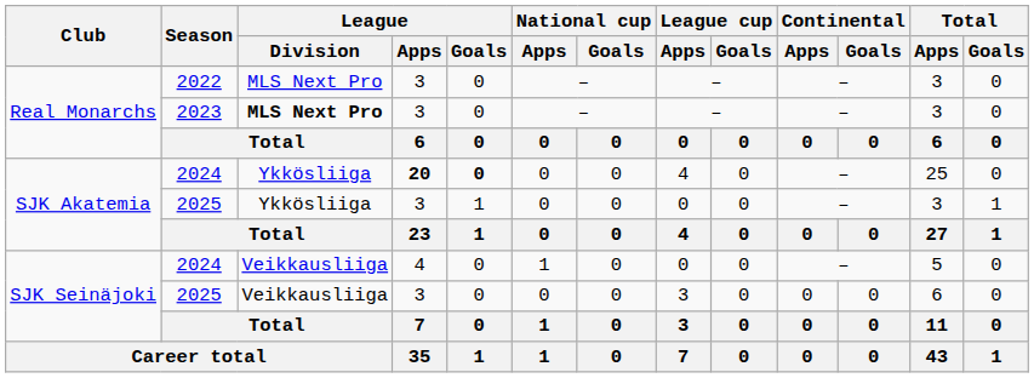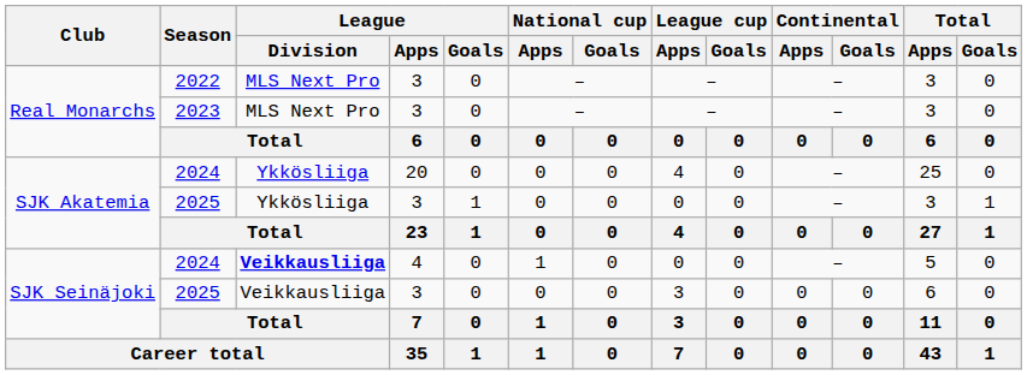2023 | League / Division: bold -> normal
SJK Akatemia / 2024 | League / Apps: bold -> normal
SJK Akatemia / 2024 | League / Goals: bold -> normal
SJK Seinäjoki / 2024 | League / Division: normal -> bold
